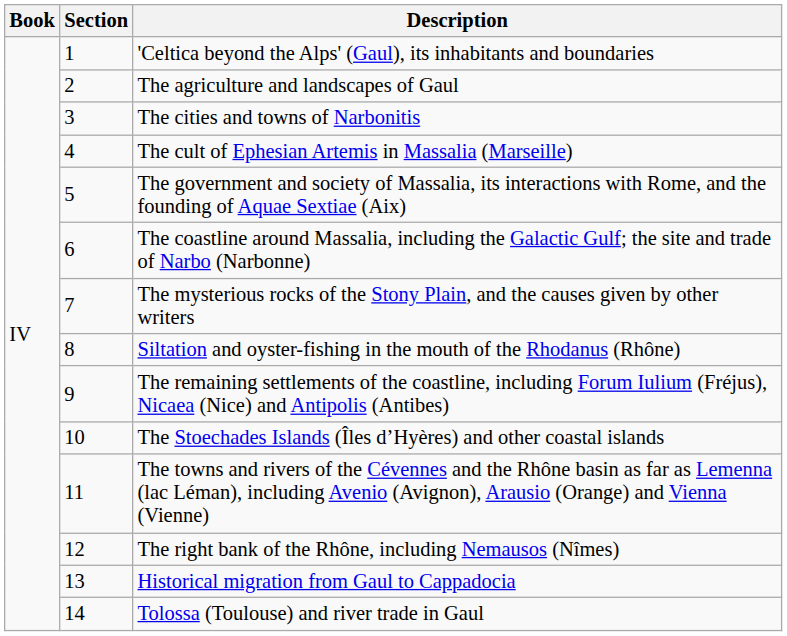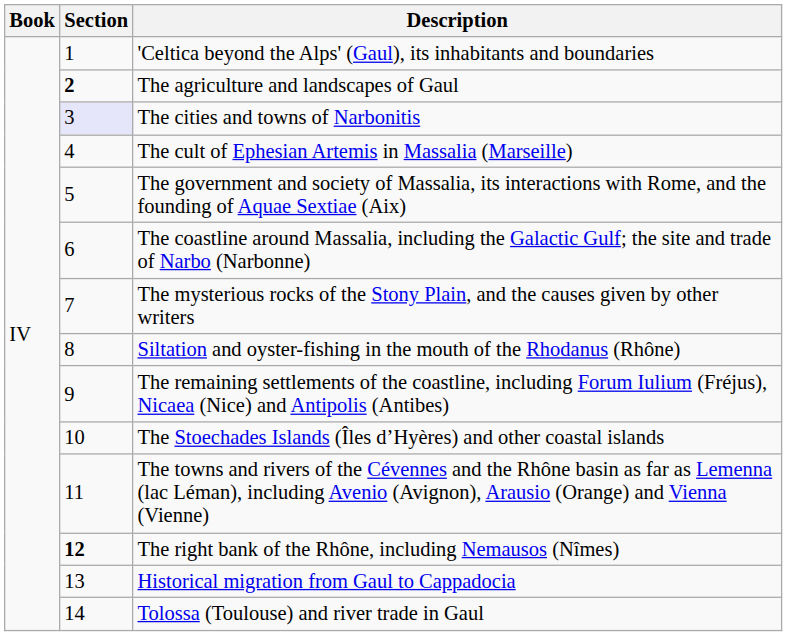The agriculture and landscapes of Gaul | Section: normal -> bold
The cities and towns of Narbonitis | Section: no background -> lavender background
The right bank of the Rhône, including Nemausos (Nîmes) | Section: normal -> bold
